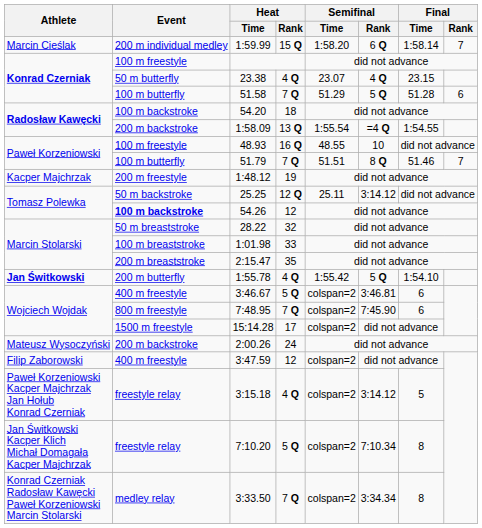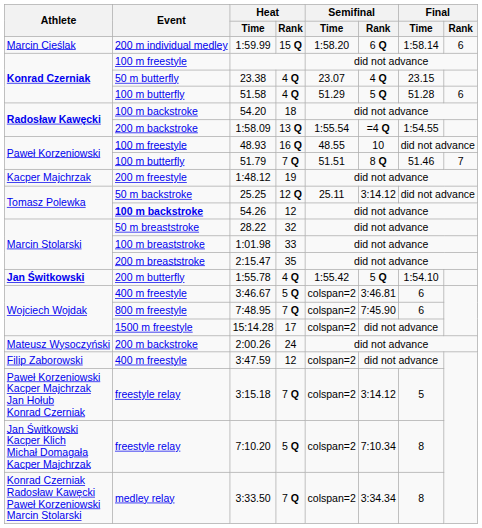1:59.99 | Final / Rank: 7 -> 6
51.58 | Heat / Rank: 7 Q -> 4 Q
3:15.18 | Heat / Rank: 4 Q -> 7 Q
